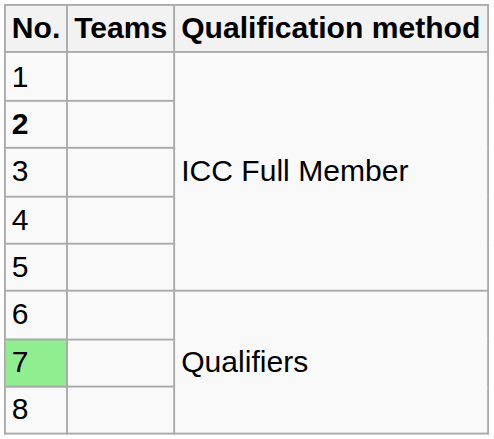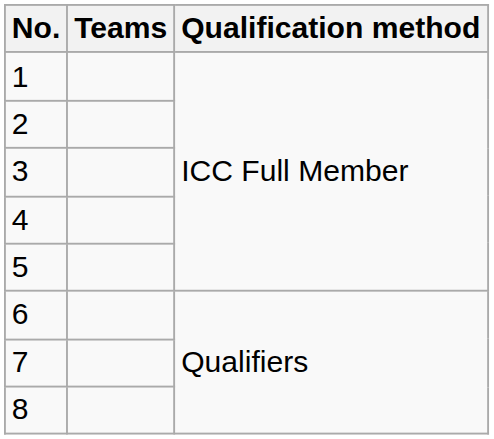2 | No.: bold -> normal
7 | No.: lightgreen background -> no background
